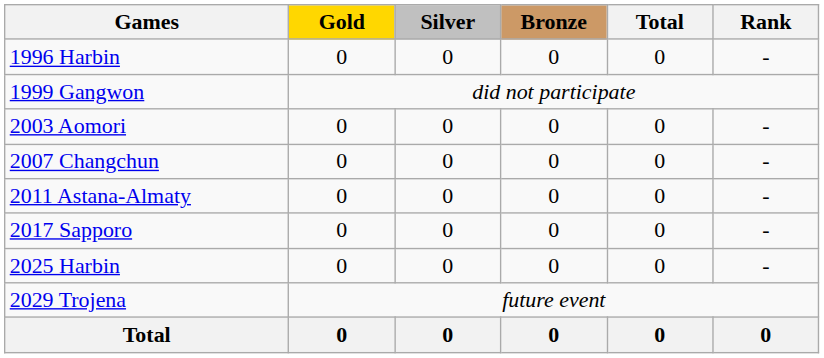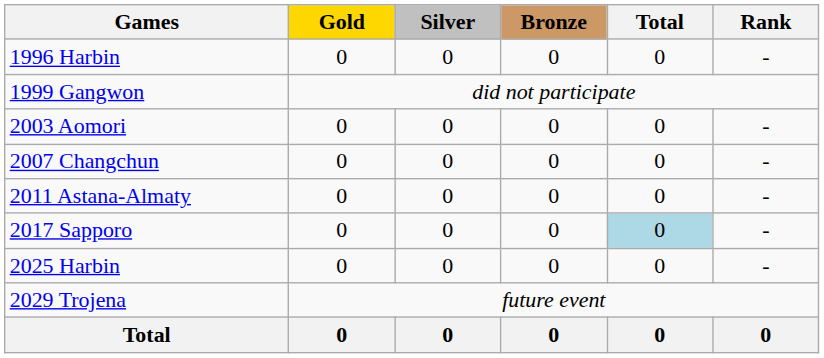2017 Sapporo | Total: no background -> lightblue background
